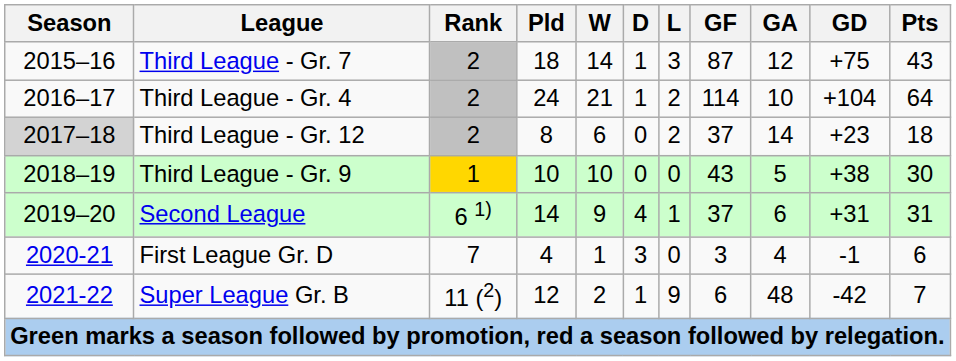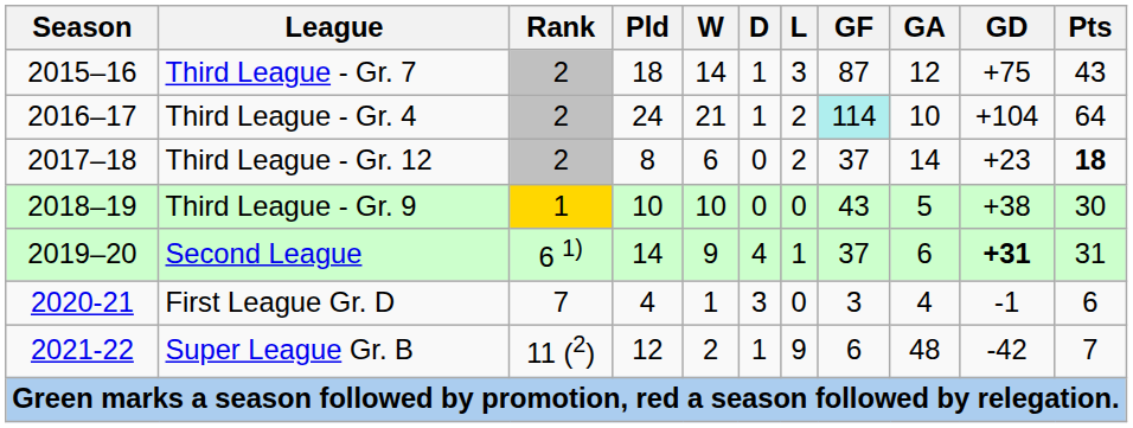Third League - Gr. 4 | GF: no background -> paleturquoise background
Third League - Gr. 12 | Season: lightgrey background -> no background
Third League - Gr. 12 | Pts: normal -> bold
Second League | GD: normal -> bold
